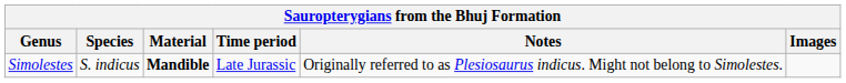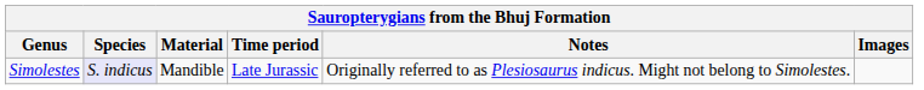Simolestes | Species: no background -> lavender background
Simolestes | Material: bold -> normal
